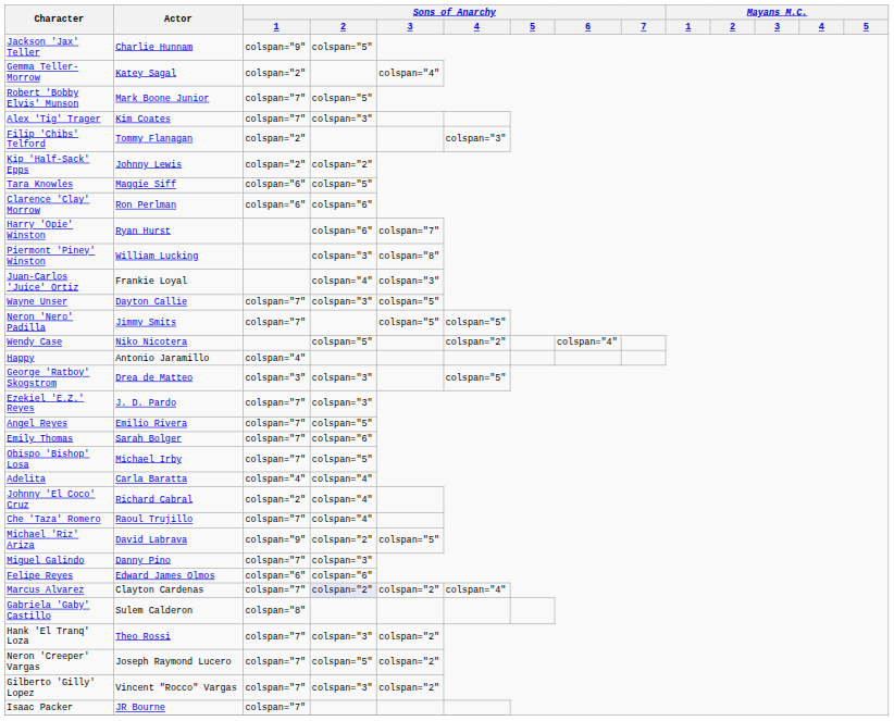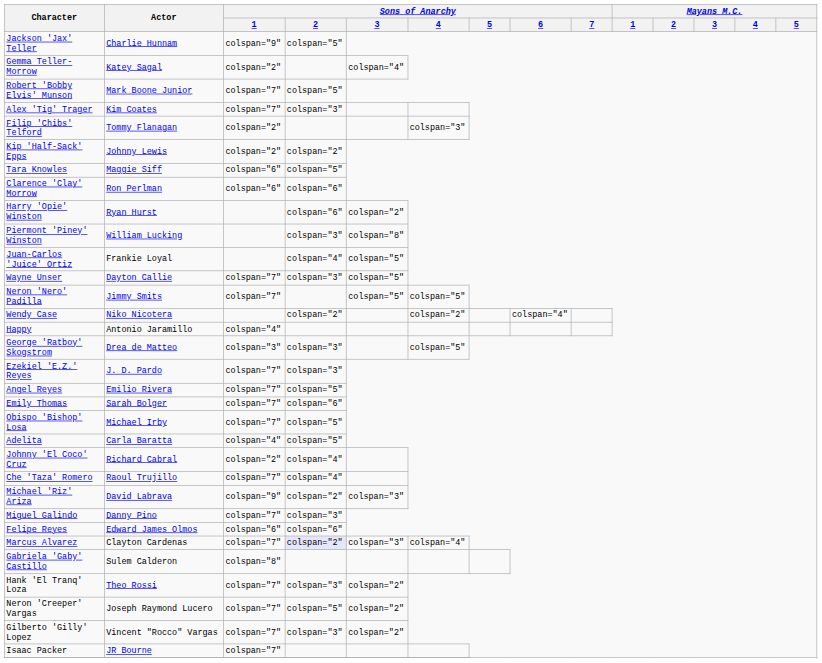Harry 'Opie' Winston | Sons of Anarchy / 3: colspan="7" -> colspan="2"
Juan-Carlos 'Juice' Ortiz | Sons of Anarchy / 3: colspan="3" -> colspan="5"
Wendy Case | Sons of Anarchy / 2: colspan="5" -> colspan="2"
Adelita | Sons of Anarchy / 2: colspan="4" -> colspan="5"
Michael 'Riz' Ariza | Sons of Anarchy / 3: colspan="5" -> colspan="3"
Marcus Alvarez | Sons of Anarchy / 3: colspan="2" -> colspan="3"
